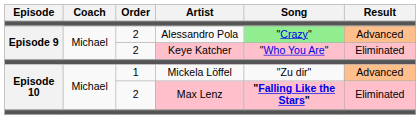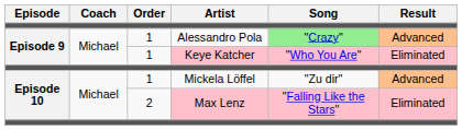Alessandro Pola | Order: 2 -> 1
Keye Katcher | Order: 2 -> 1
Max Lenz | Song: bold -> normal
